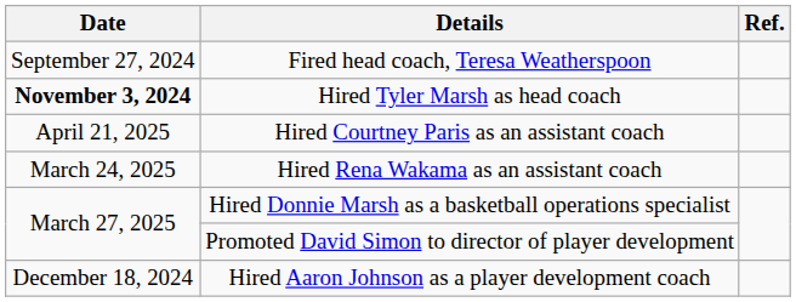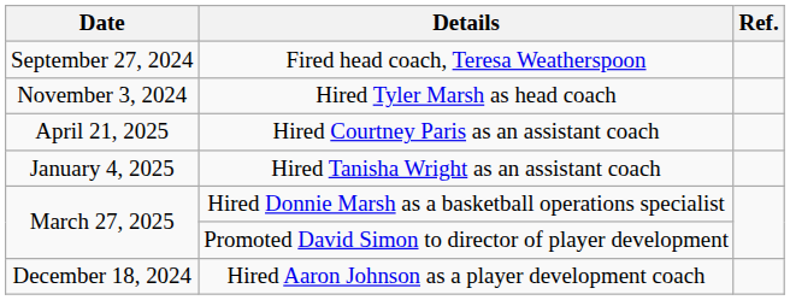Hired Tyler Marsh as head coach | Date: bold -> normal
+ row: January 4, 2025 | Hired Tanisha Wright as an assistant coach
- row: March 24, 2025 | Hired Rena Wakama as an assistant coach
